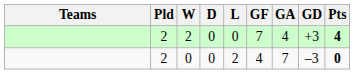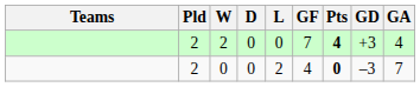columns swapped: GA <-> Pts
